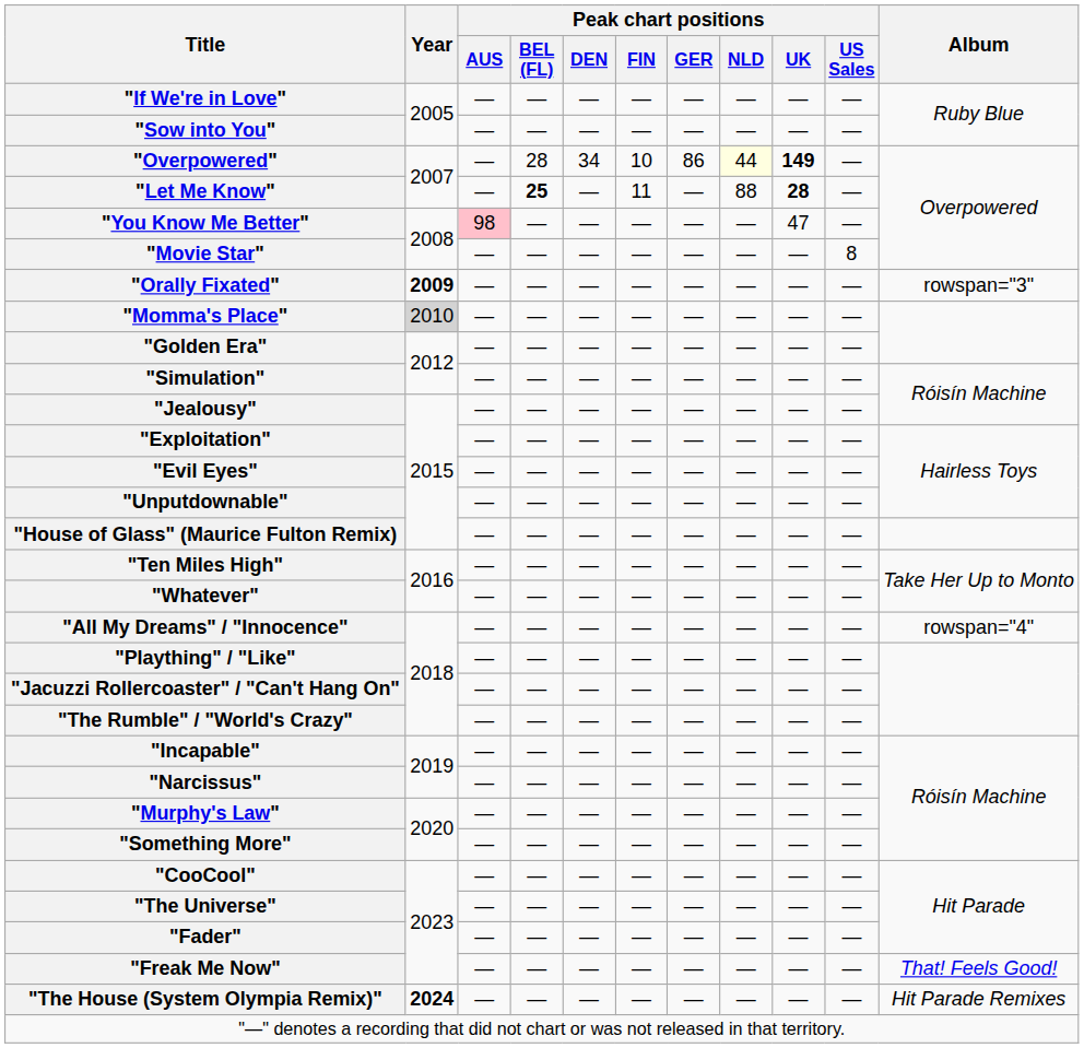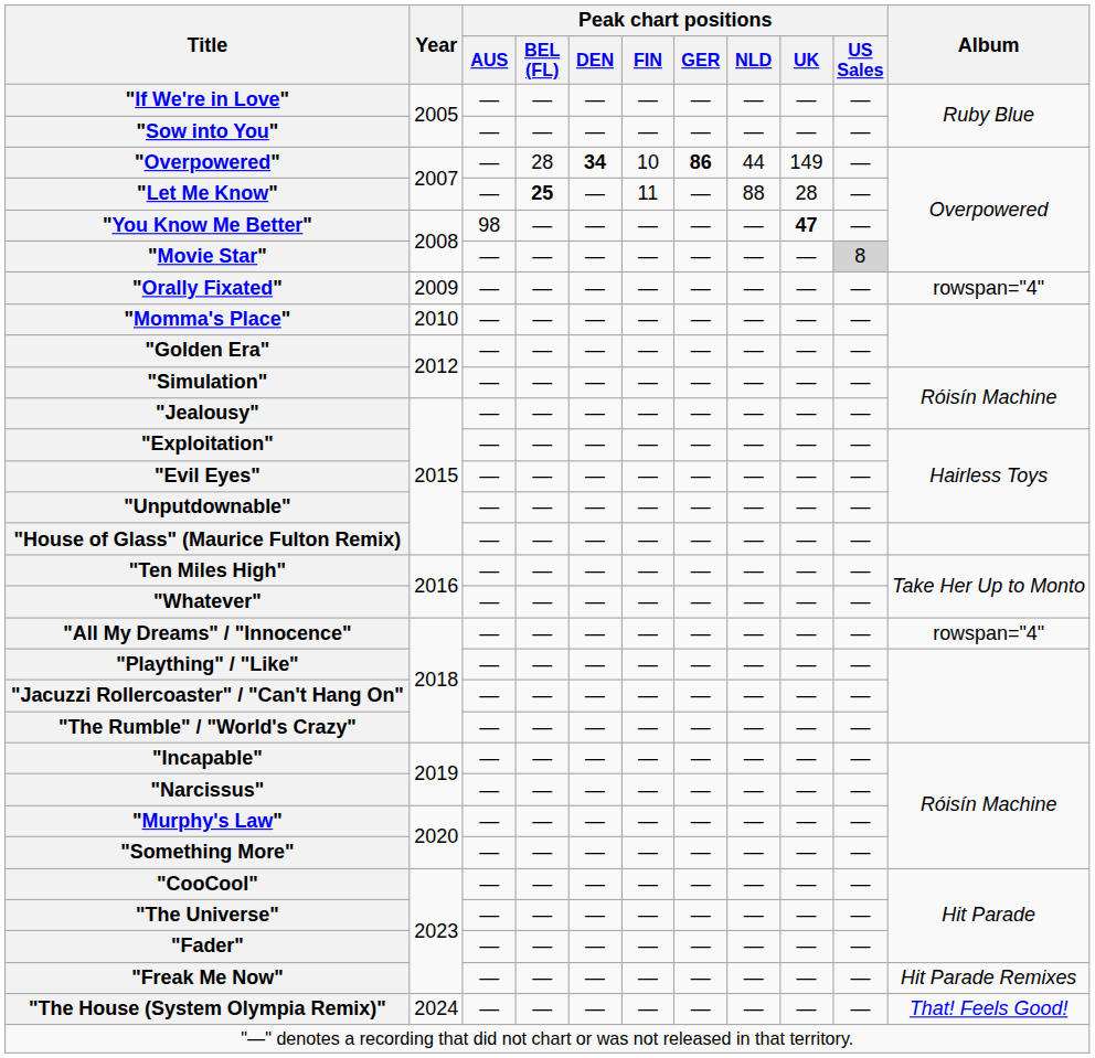"Overpowered" | Peak chart positions / DEN: normal -> bold
"Overpowered" | Peak chart positions / GER: normal -> bold
"Overpowered" | Peak chart positions / NLD: lightyellow background -> no background
"Overpowered" | Peak chart positions / UK: bold -> normal
"Let Me Know" | Peak chart positions / UK: bold -> normal
"You Know Me Better" | Peak chart positions / AUS: pink background -> no background
"You Know Me Better" | Peak chart positions / UK: normal -> bold
"Movie Star" | Peak chart positions / US Sales: no background -> lightgrey background
"Orally Fixated" | Year: bold -> normal
"Orally Fixated" | Album: rowspan="3" -> rowspan="4"
"Momma's Place" | Year: lightgrey background -> no background
"Freak Me Now" | Album: That! Feels Good! -> Hit Parade Remixes
"The House (System Olympia Remix)" | Year: bold -> normal
"The House (System Olympia Remix)" | Album: Hit Parade Remixes -> That! Feels Good!
